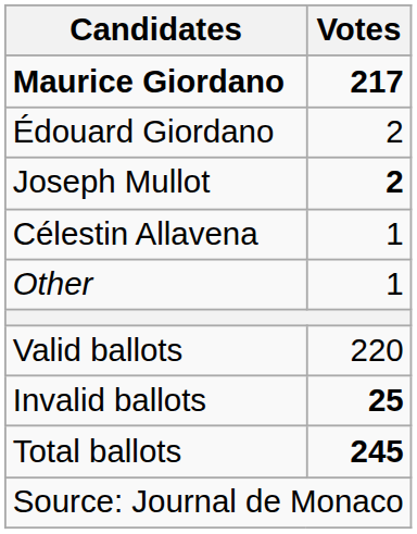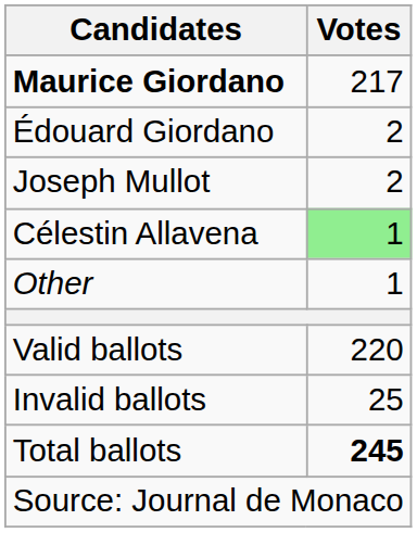Maurice Giordano | Votes: bold -> normal
Joseph Mullot | Votes: bold -> normal
Célestin Allavena | Votes: no background -> lightgreen background
Invalid ballots | Votes: bold -> normal
